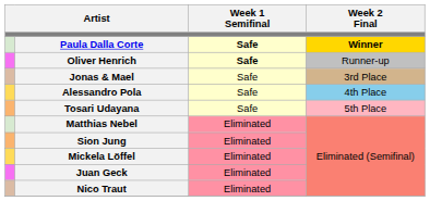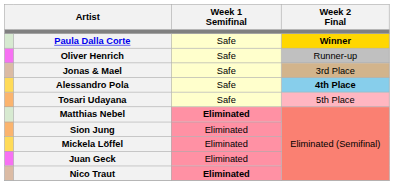Paula Dalla Corte | Week 1 Semifinal: bold -> normal
Oliver Henrich | Week 1 Semifinal: bold -> normal
Alessandro Pola | Week 2 Final: normal -> bold
Matthias Nebel | Week 1 Semifinal: normal -> bold
Nico Traut | Week 1 Semifinal: normal -> bold
